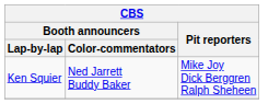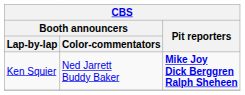Ken Squier | Pit reporters: normal -> bold
